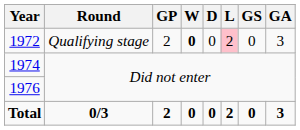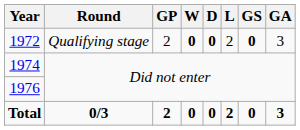1972 | D: normal -> bold
1972 | L: pink background -> no background
1972 | GS: normal -> bold
